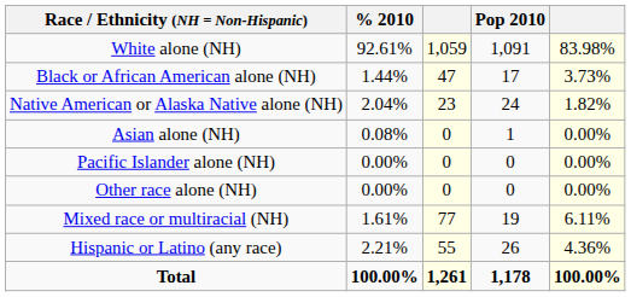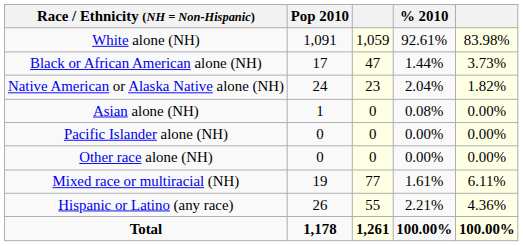columns swapped: Pop 2010 <-> % 2010
